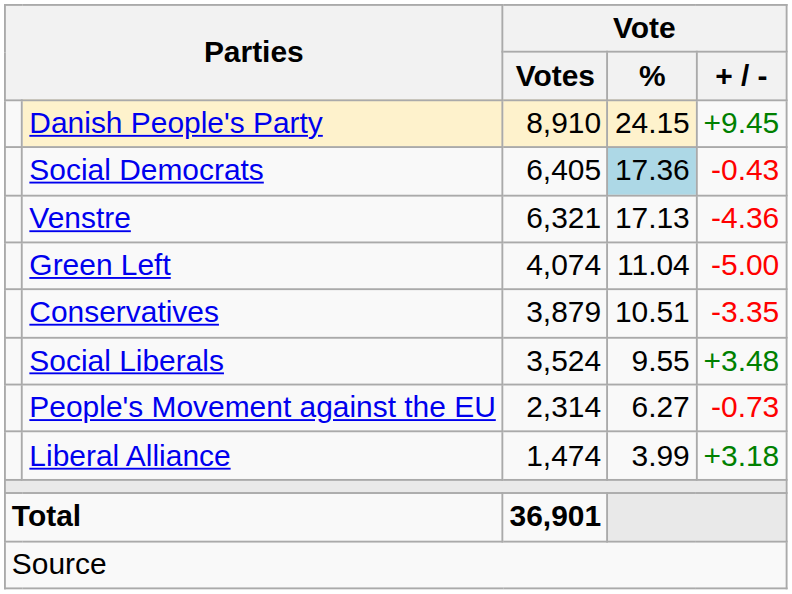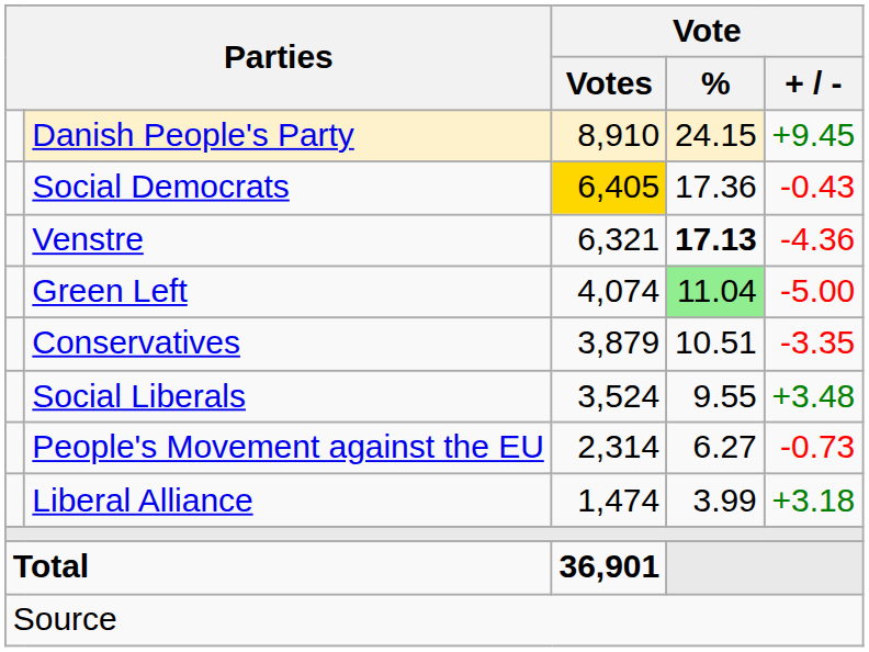Social Democrats | Vote / Votes: no background -> gold background
Social Democrats | Vote / %: lightblue background -> no background
Venstre | Vote / %: normal -> bold
Green Left | Vote / %: no background -> lightgreen background
